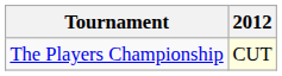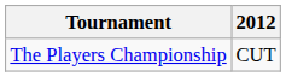The Players Championship | 2012: lightyellow background -> no background
